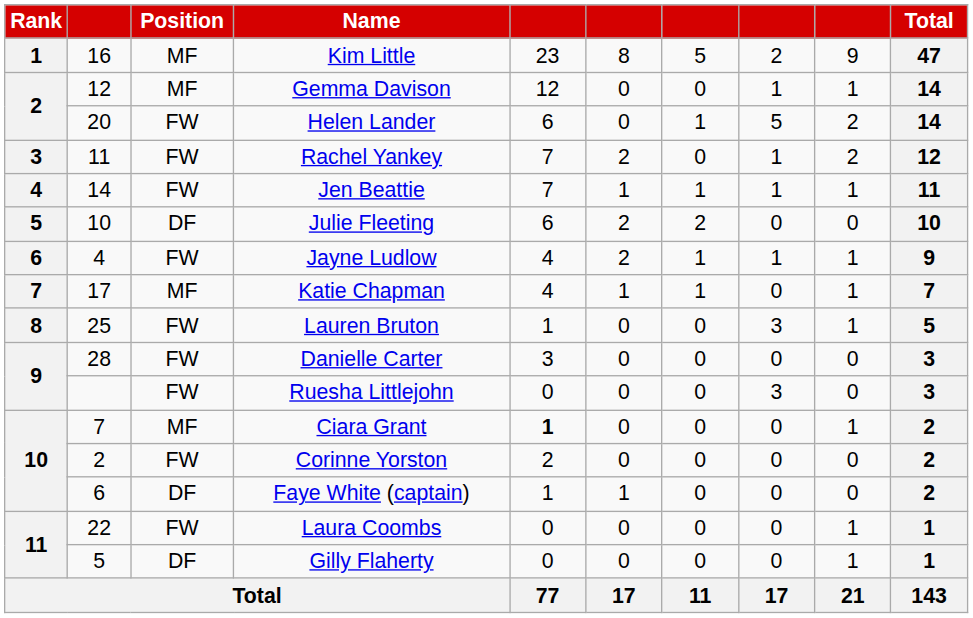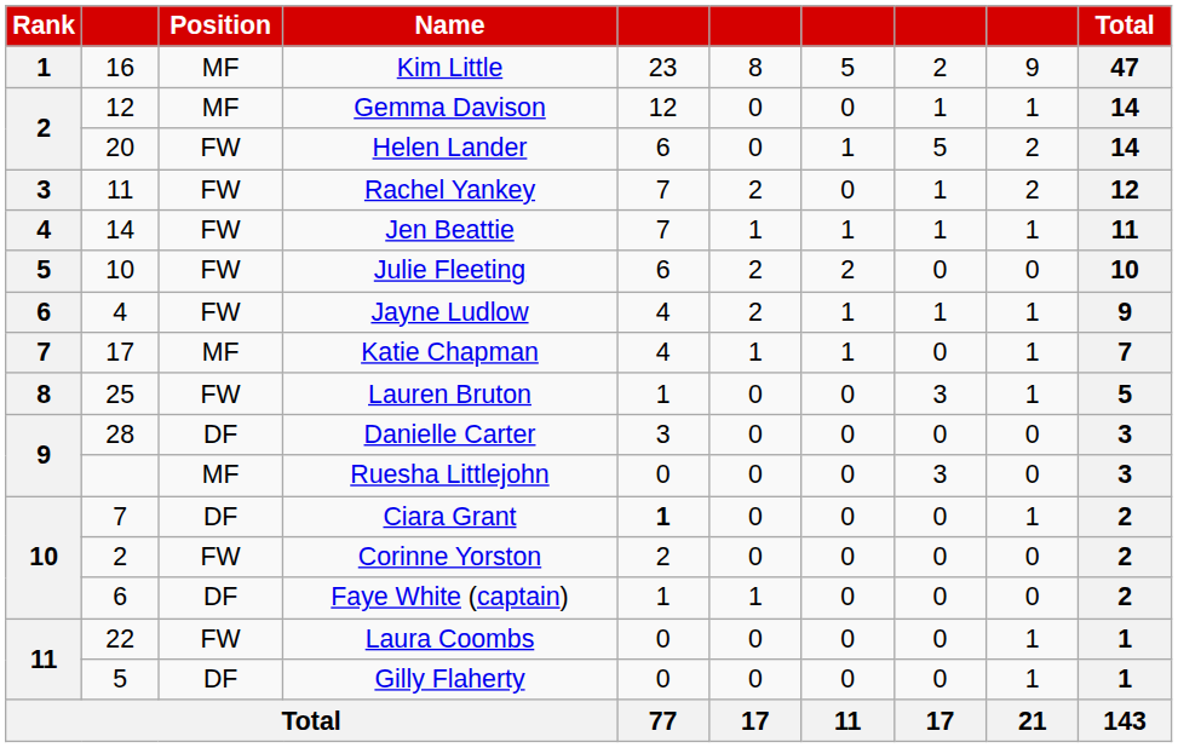Julie Fleeting | Position: DF -> FW
Danielle Carter | Position: FW -> DF
Ruesha Littlejohn | Position: FW -> MF
Ciara Grant | Position: MF -> DF
